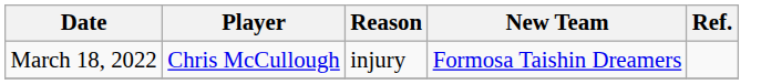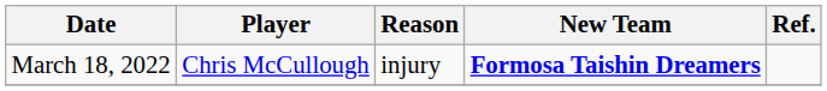March 18, 2022 | New Team: normal -> bold
